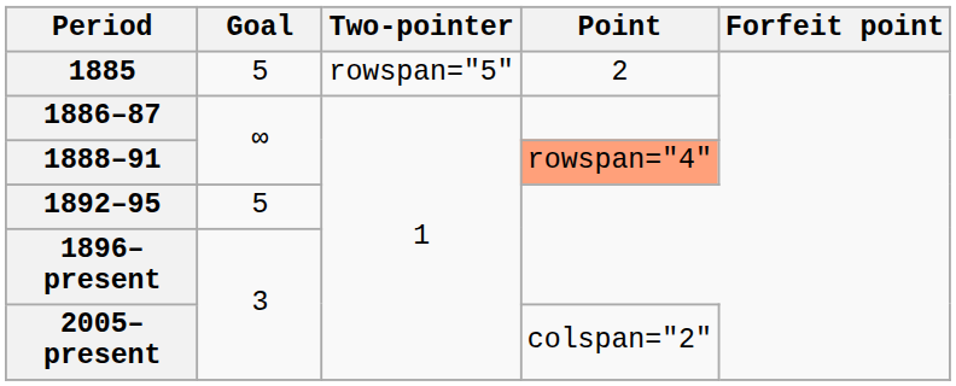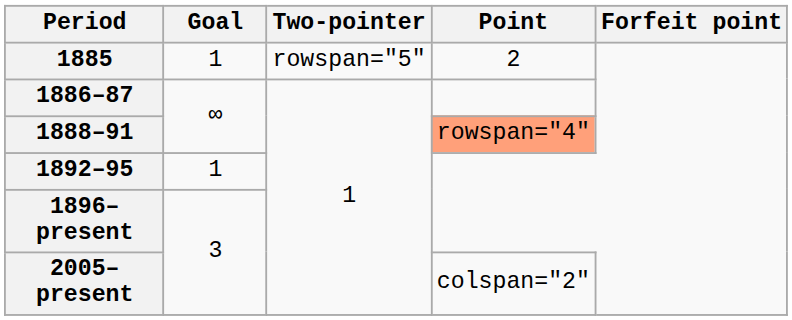1885 | Goal: 5 -> 1
1892–95 | Goal: 5 -> 1
